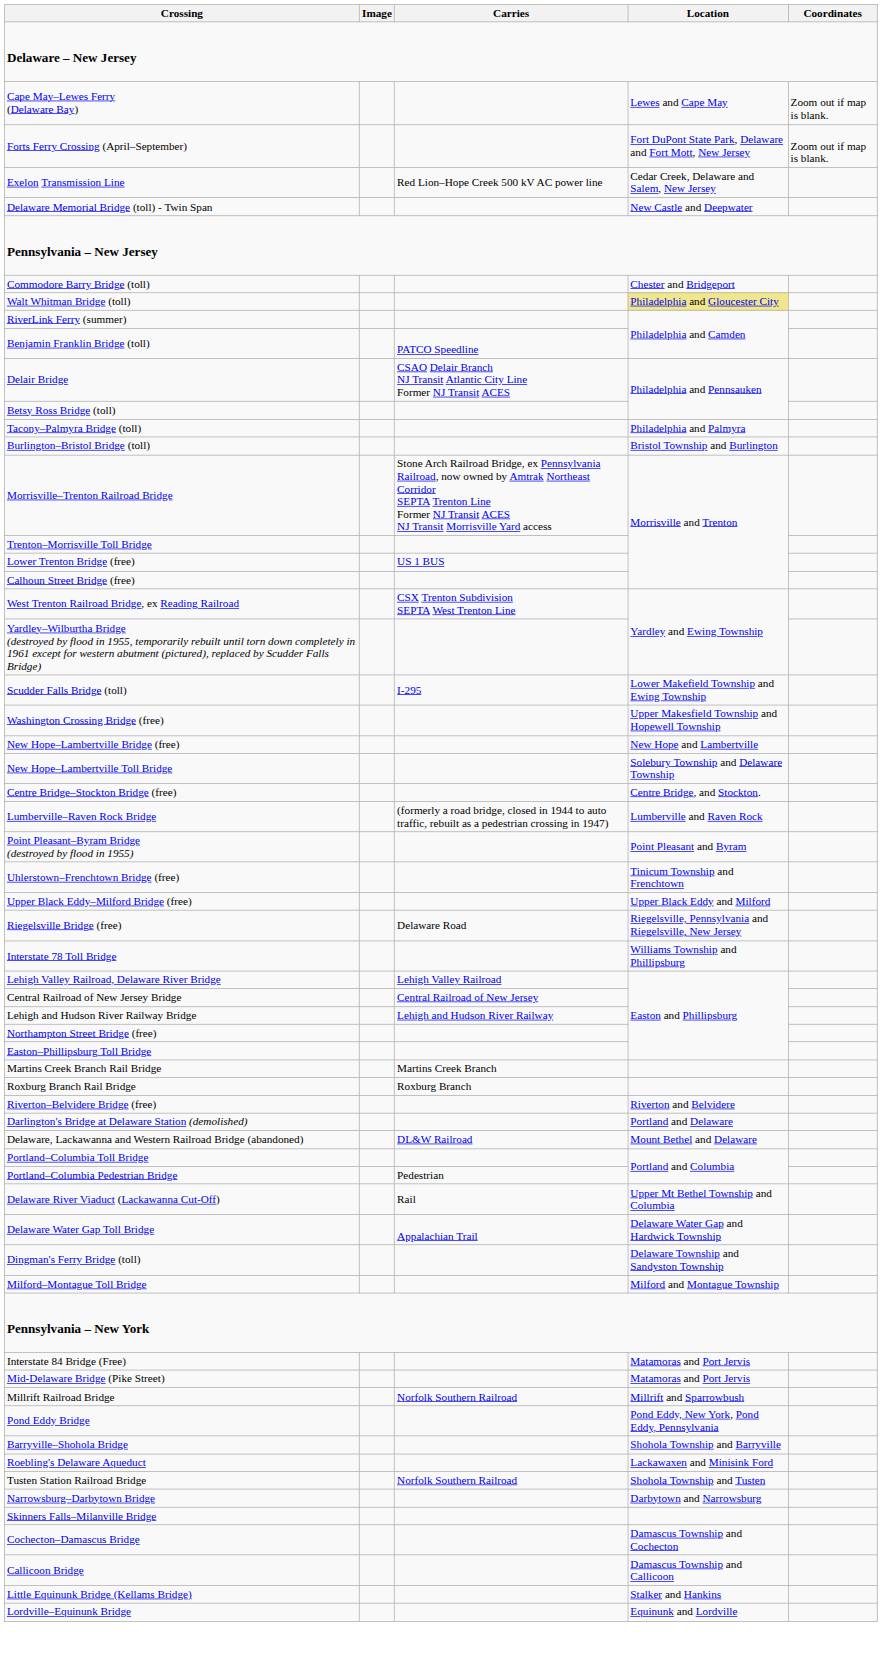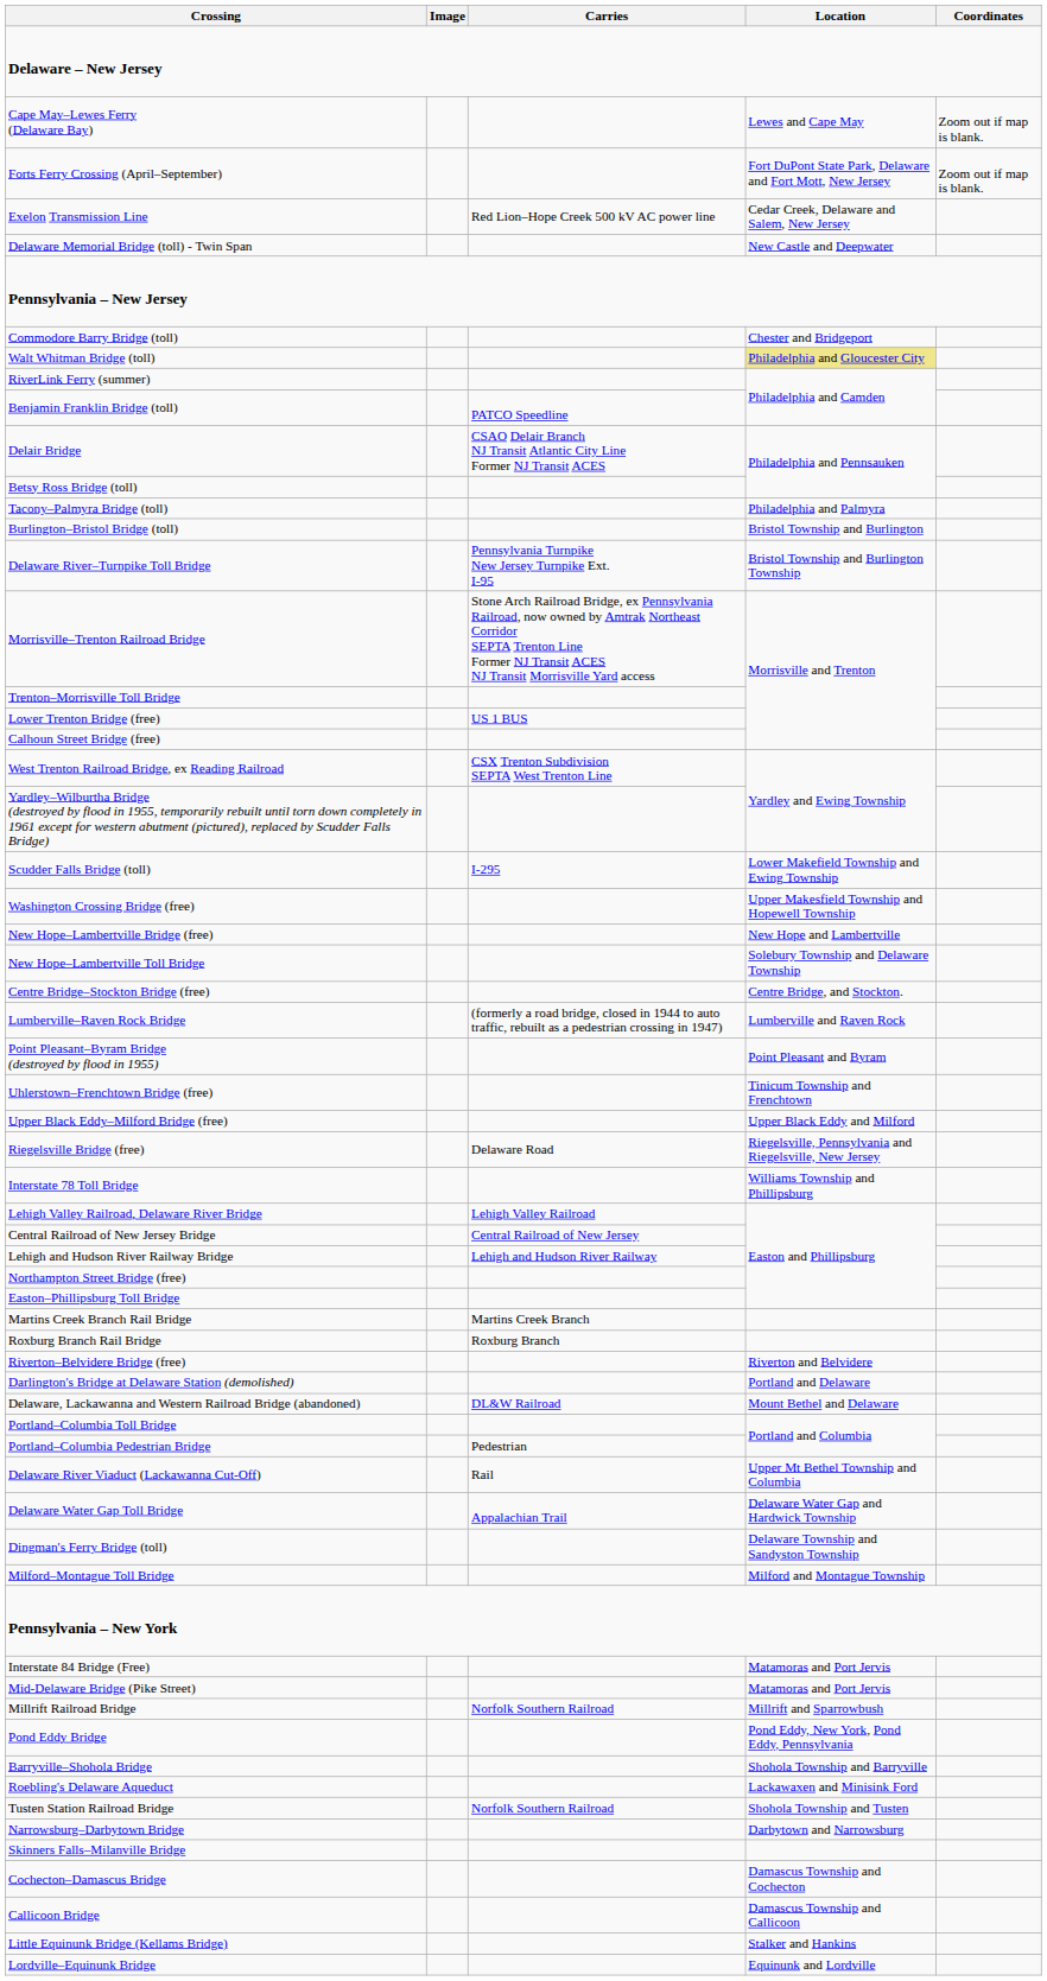+ row: Delaware River–Turnpike Toll Bridge | Pennsylvania Turnpike New Jersey Turnpike Ext. I-95 | Bristol Township and Burlington Township
